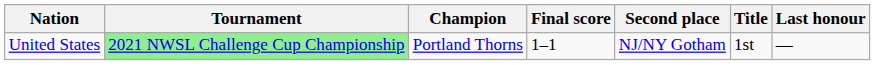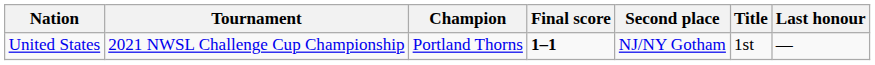United States | Tournament: lightgreen background -> no background
United States | Final score: normal -> bold
